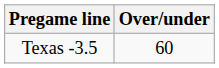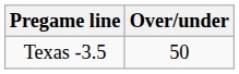Texas -3.5 | Over/under: 60 -> 50
